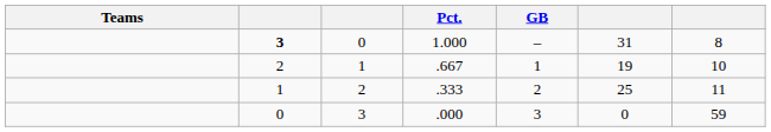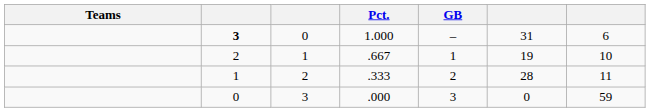row 2 | column 7: 8 -> 6
row 4 | column 6: 25 -> 28
